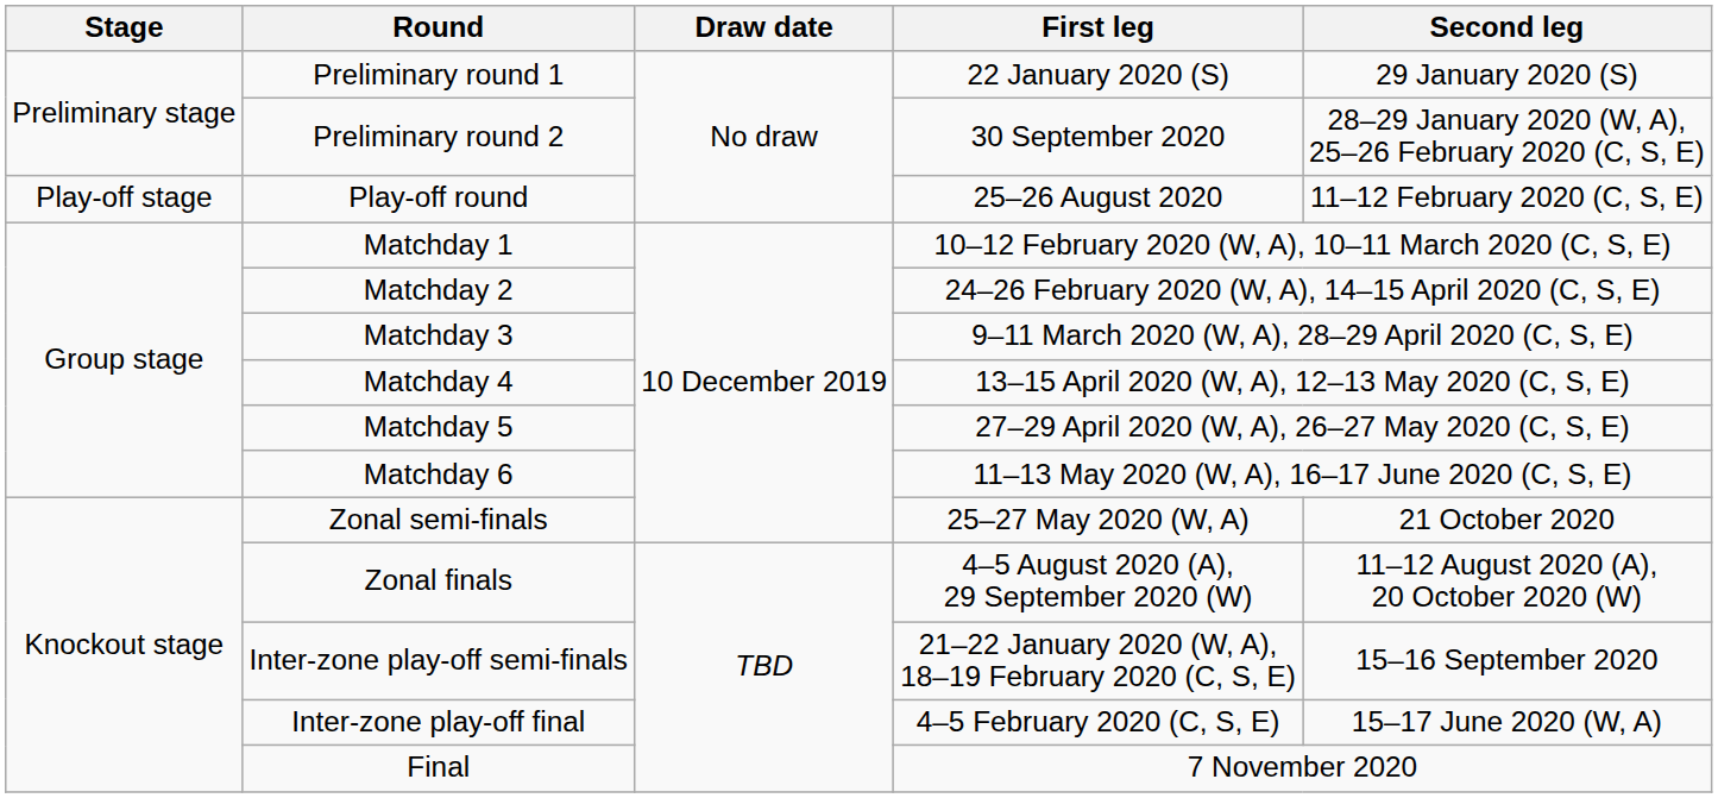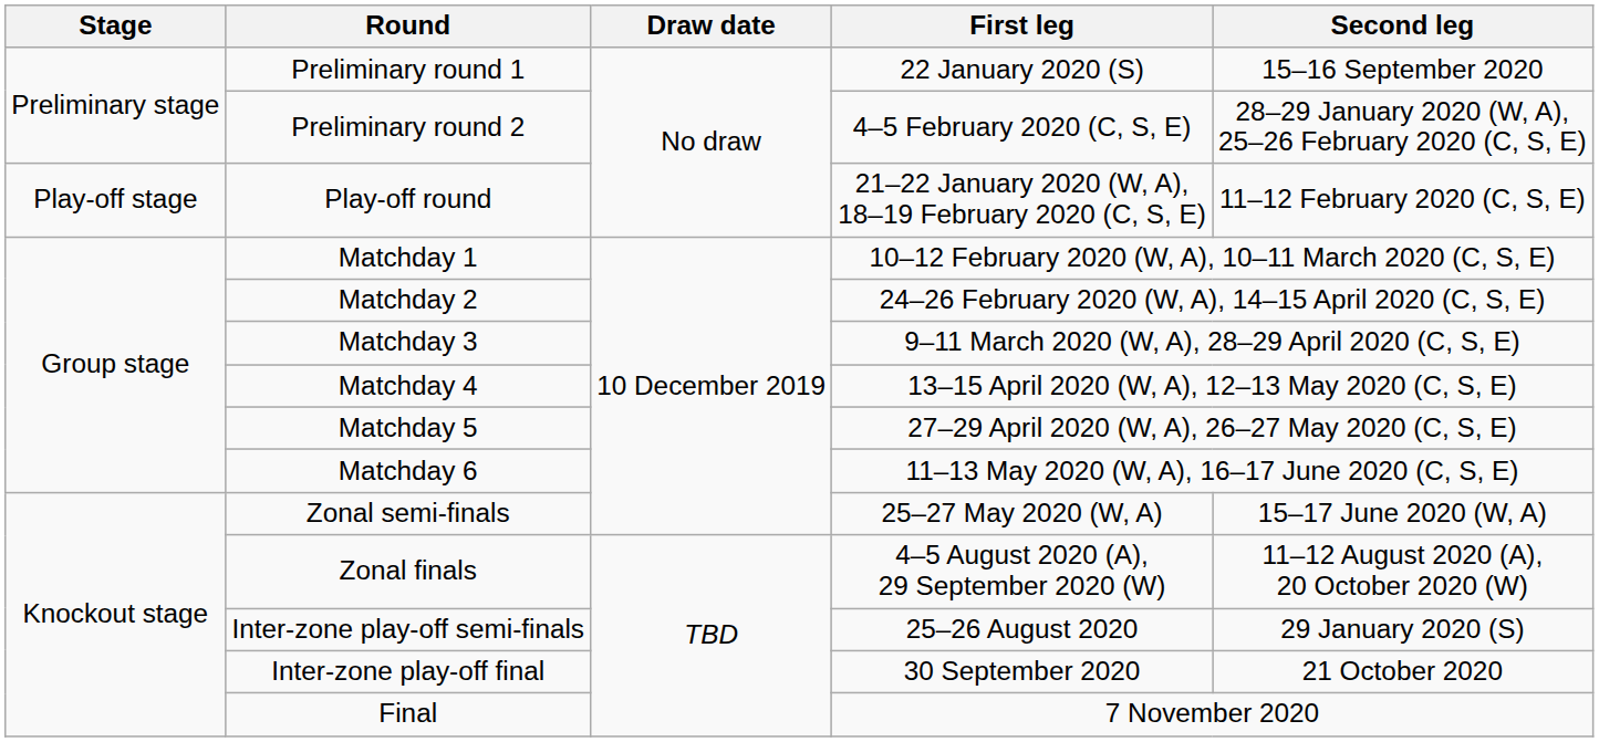Preliminary round 1 | Second leg: 29 January 2020 (S) -> 15–16 September 2020
Preliminary round 2 | First leg: 30 September 2020 -> 4–5 February 2020 (C, S, E)
Play-off round | First leg: 25–26 August 2020 -> 21–22 January 2020 (W, A), 18–19 February 2020 (C, S, E)
Zonal semi-finals | Second leg: 21 October 2020 -> 15–17 June 2020 (W, A)
Inter-zone play-off semi-finals | First leg: 21–22 January 2020 (W, A), 18–19 February 2020 (C, S, E) -> 25–26 August 2020
Inter-zone play-off semi-finals | Second leg: 15–16 September 2020 -> 29 January 2020 (S)
Inter-zone play-off final | First leg: 4–5 February 2020 (C, S, E) -> 30 September 2020
Inter-zone play-off final | Second leg: 15–17 June 2020 (W, A) -> 21 October 2020
